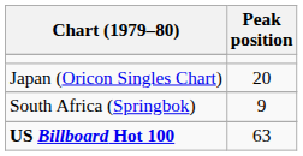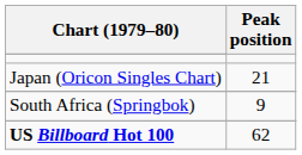row 3 | Peak position: 20 -> 21
row 5 | Peak position: 63 -> 62
